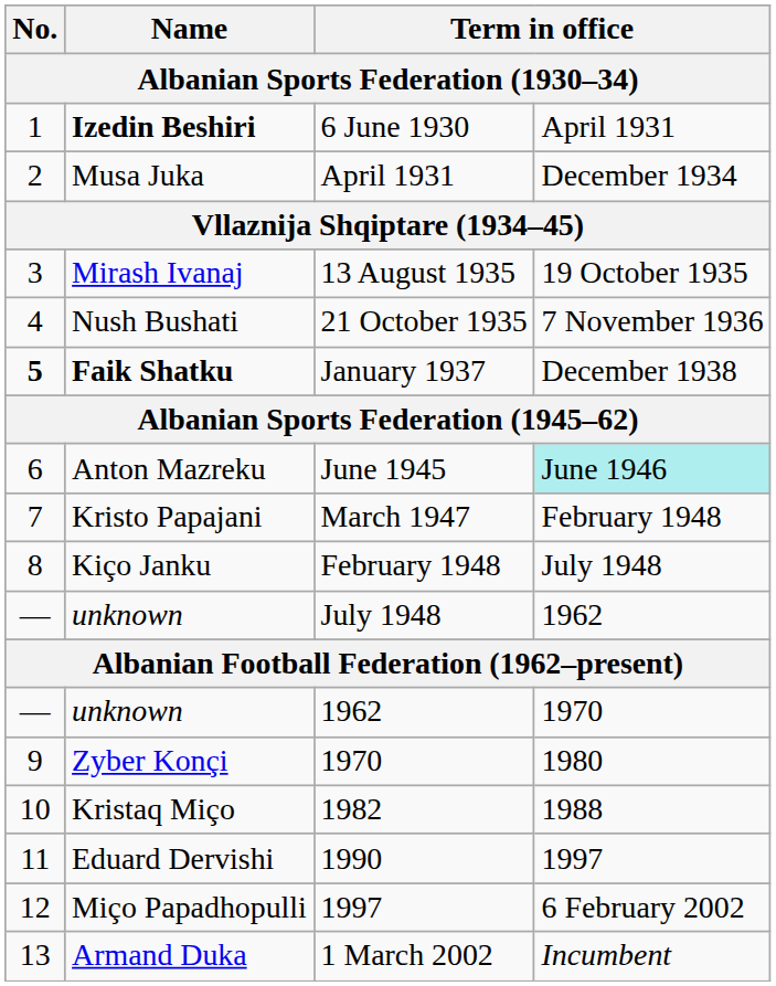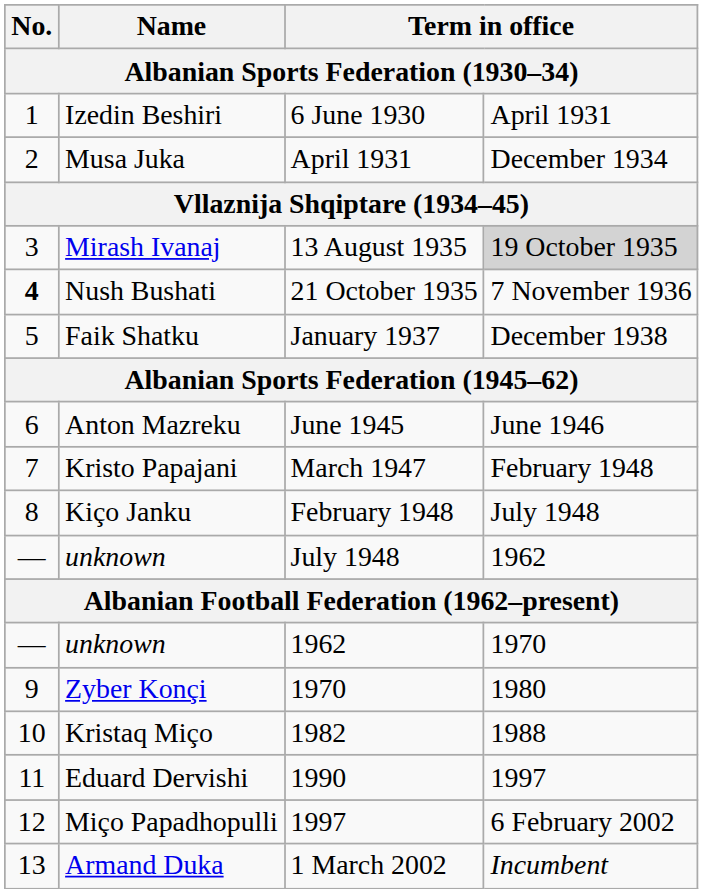6 June 1930 | Name: bold -> normal
13 August 1935 | column 4: no background -> lightgrey background
21 October 1935 | No.: normal -> bold
January 1937 | No.: bold -> normal
January 1937 | Name: bold -> normal
June 1945 | column 4: paleturquoise background -> no background
